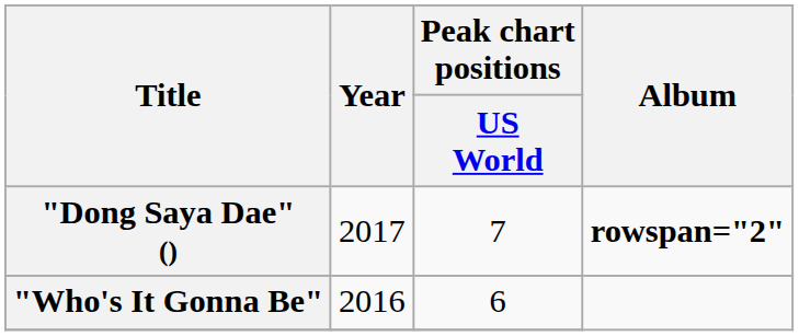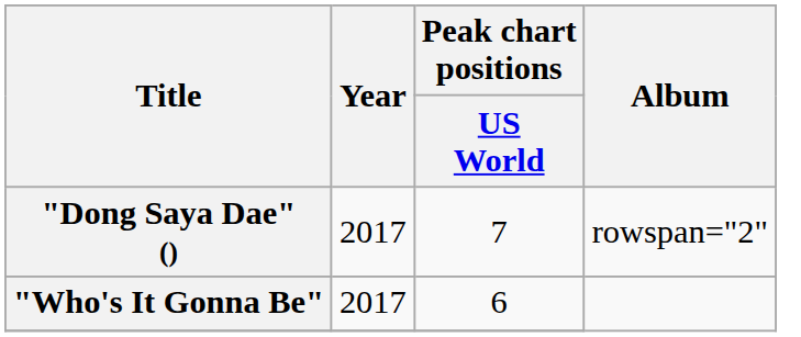"Dong Saya Dae" () | Album: bold -> normal
"Who's It Gonna Be" | Year: 2016 -> 2017
